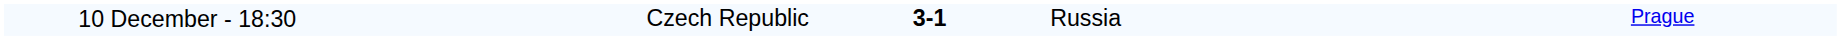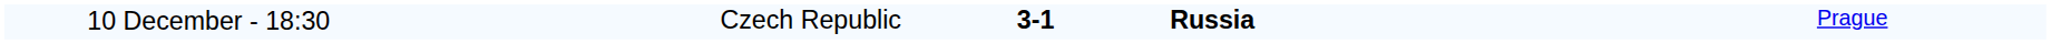Czech Republic | column 4: normal -> bold
